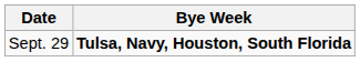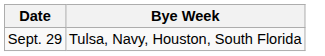Sept. 29 | Bye Week: bold -> normal
